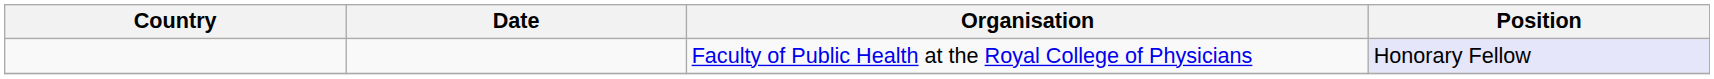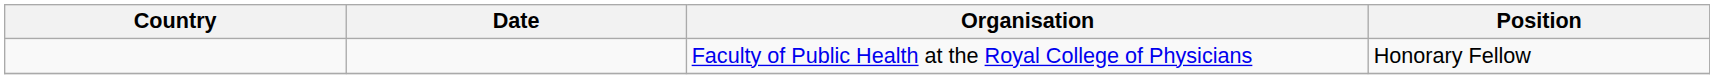Faculty of Public Health at the Royal College of Physicians | Position: lavender background -> no background
